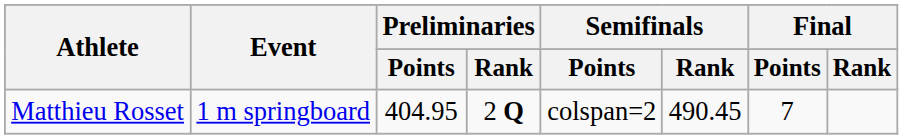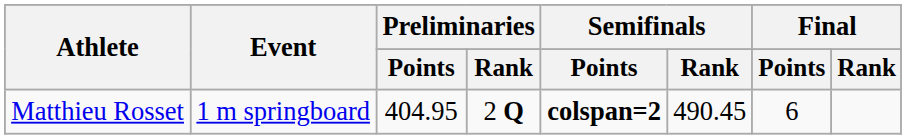Matthieu Rosset | Semifinals / Points: normal -> bold
Matthieu Rosset | Final / Points: 7 -> 6
